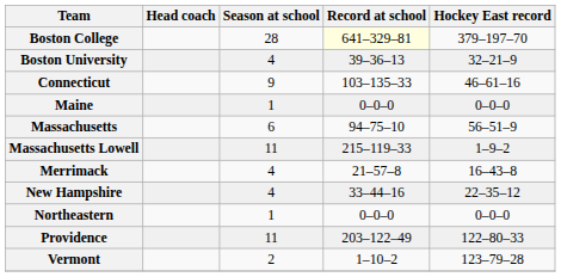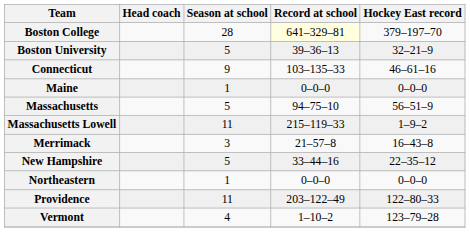Boston University | Season at school: 4 -> 5
Massachusetts | Season at school: 6 -> 5
Merrimack | Season at school: 4 -> 3
New Hampshire | Season at school: 4 -> 5
Vermont | Season at school: 2 -> 4
